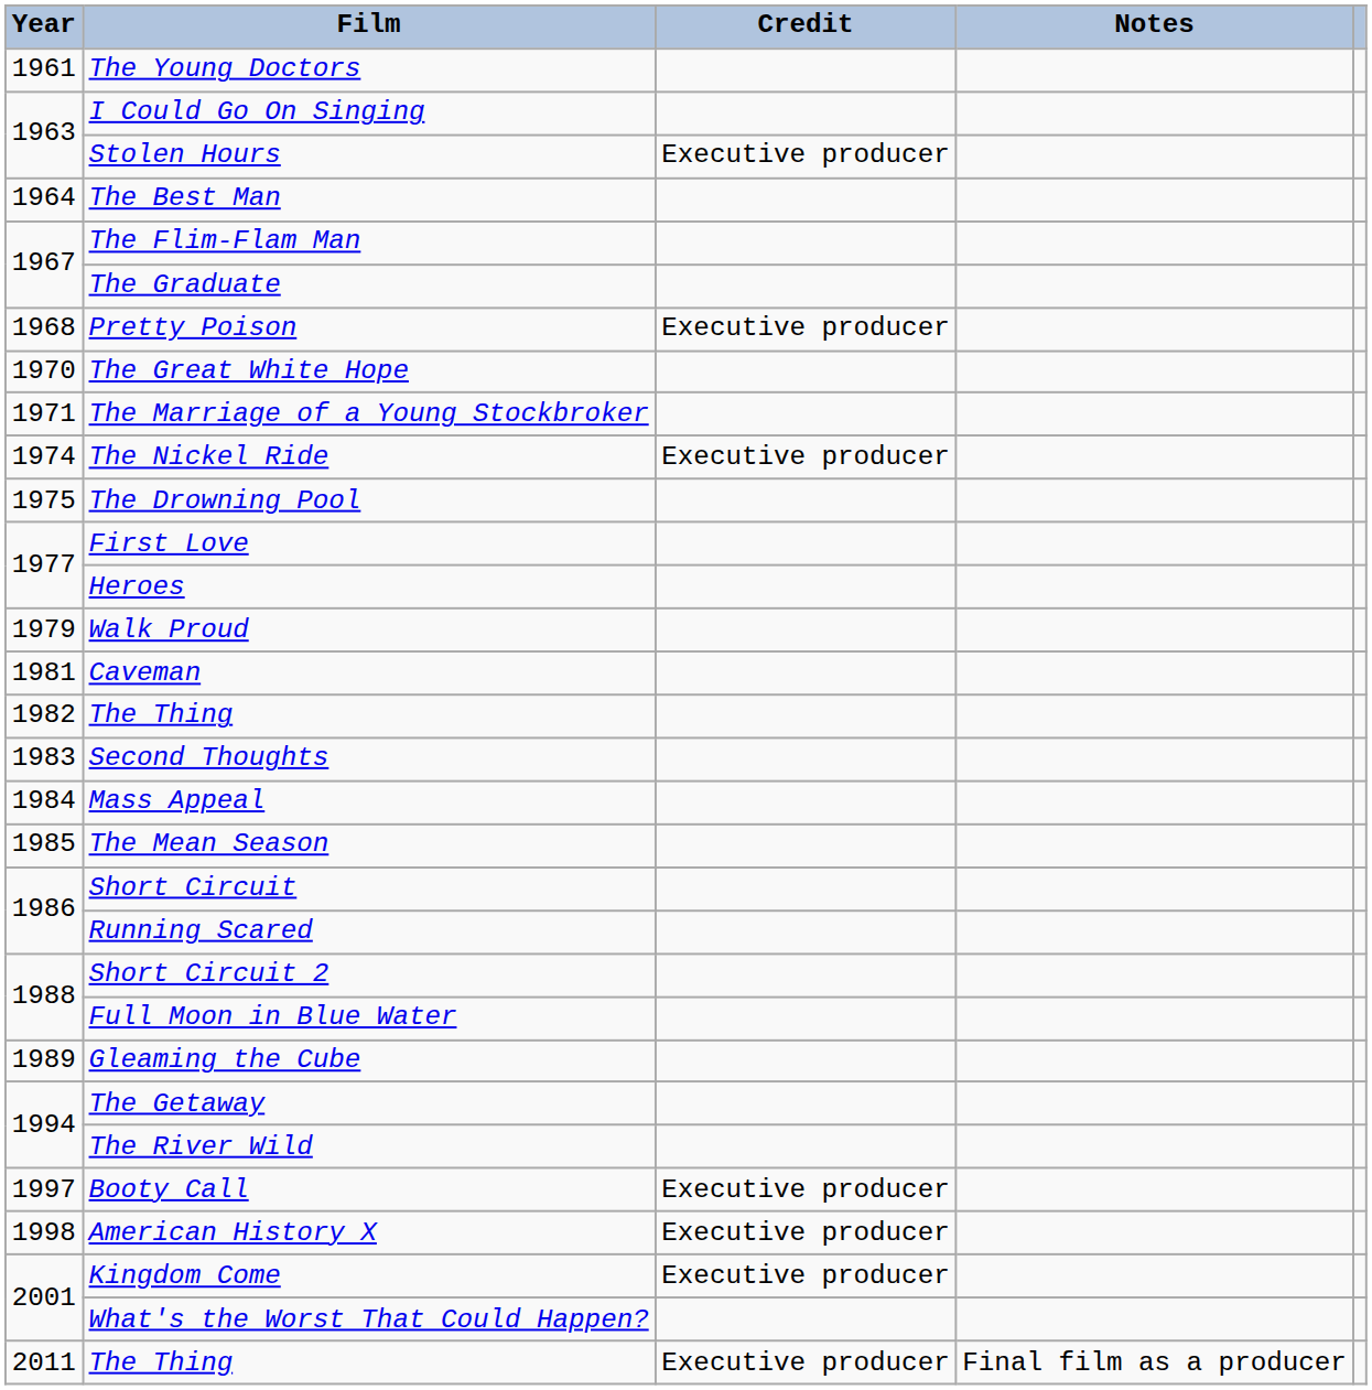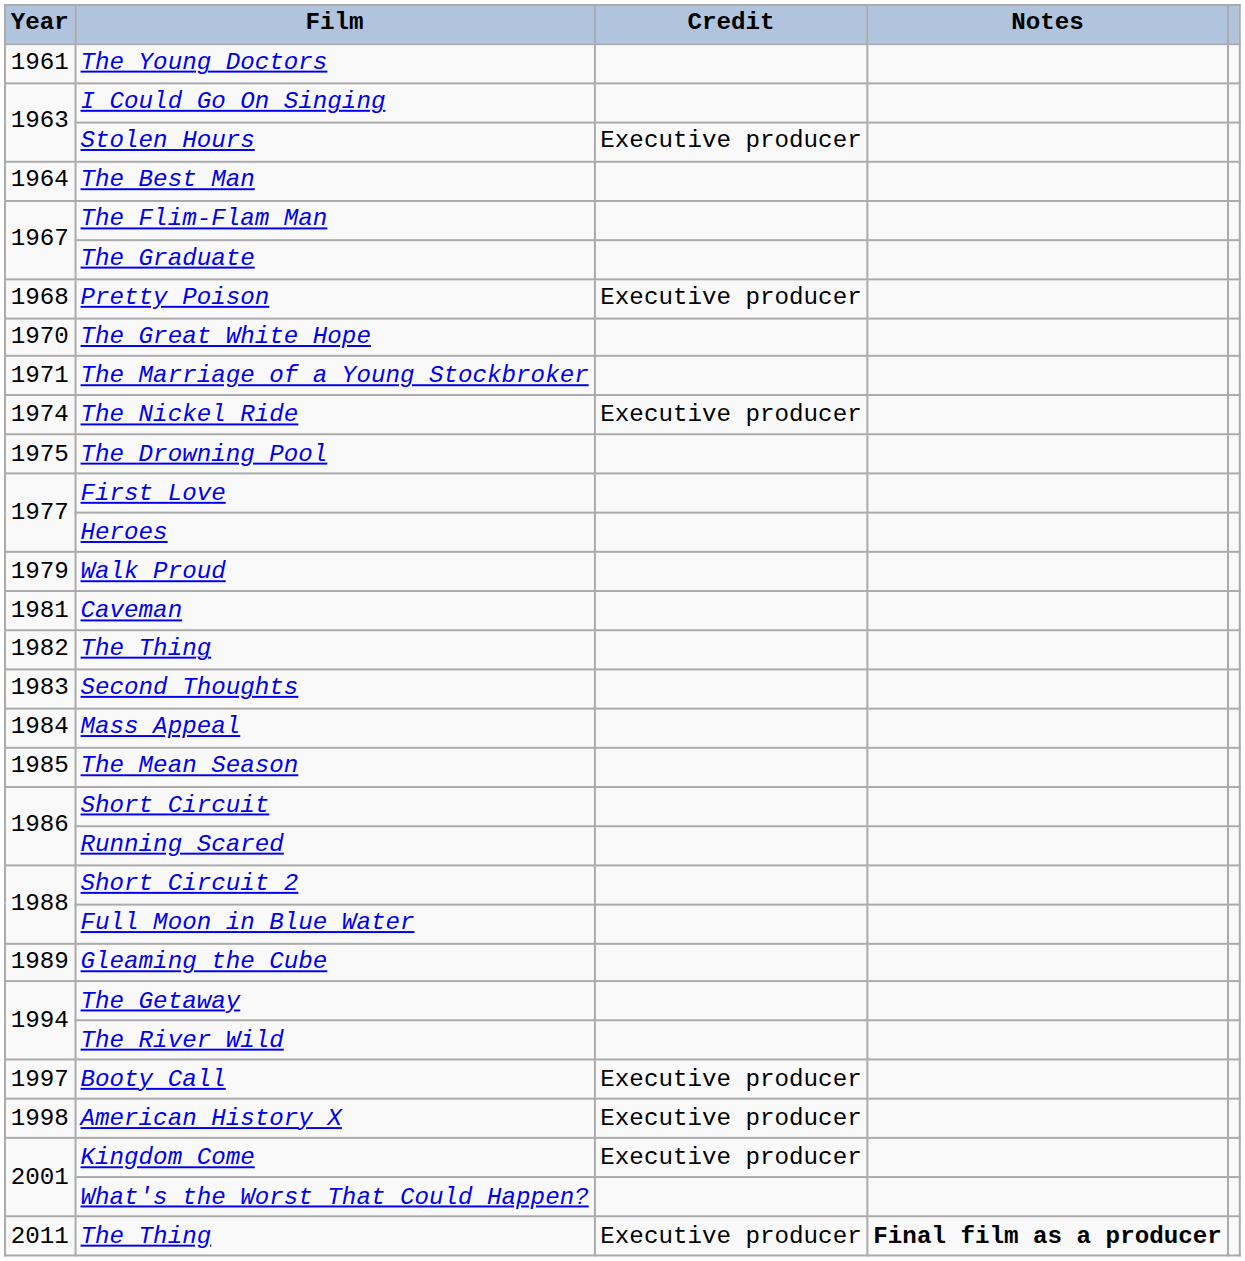2011 / The Thing | Notes: normal -> bold
